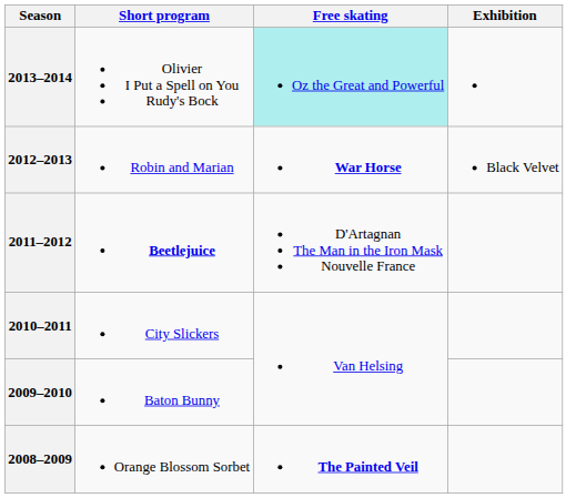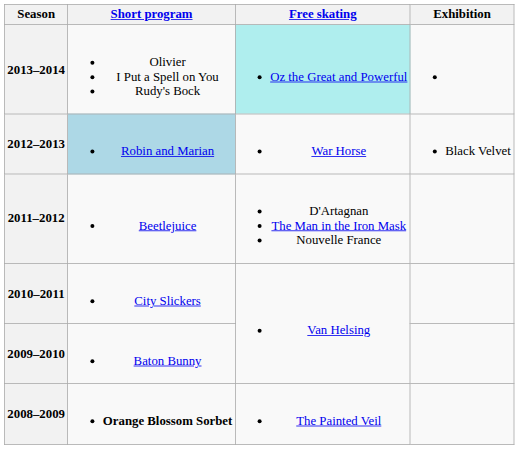2012–2013 | Short program: no background -> lightblue background
2012–2013 | Free skating: bold -> normal
2011–2012 | Short program: bold -> normal
2008–2009 | Short program: normal -> bold
2008–2009 | Free skating: bold -> normal
